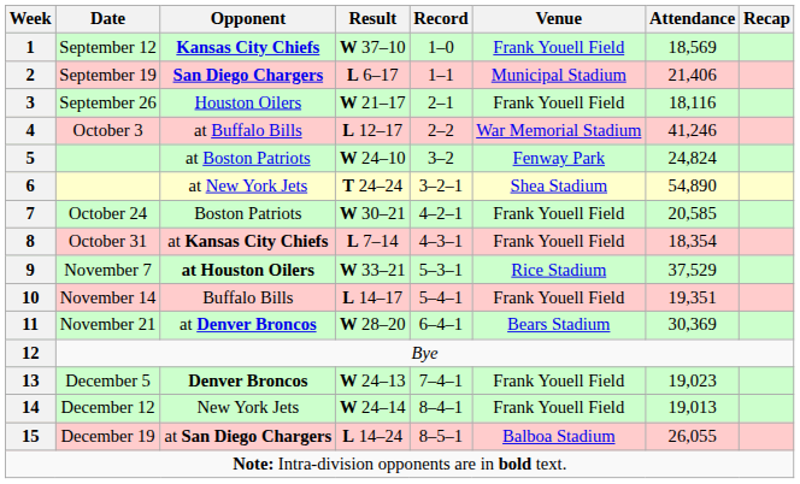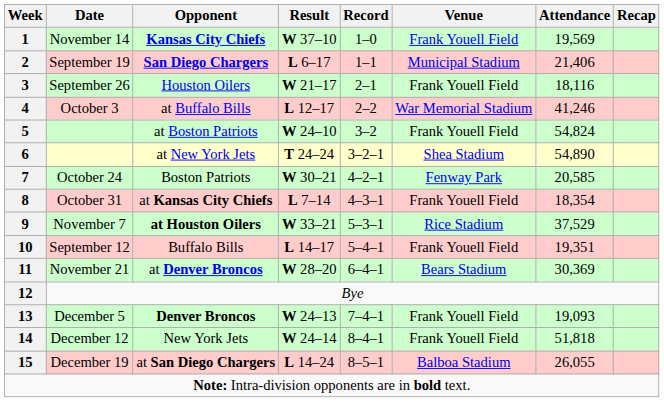1 | Date: September 12 -> November 14
1 | Attendance: 18,569 -> 19,569
5 | Venue: Fenway Park -> Frank Youell Field
5 | Attendance: 24,824 -> 54,824
7 | Venue: Frank Youell Field -> Fenway Park
10 | Date: November 14 -> September 12
13 | Attendance: 19,023 -> 19,093
14 | Attendance: 19,013 -> 51,818
